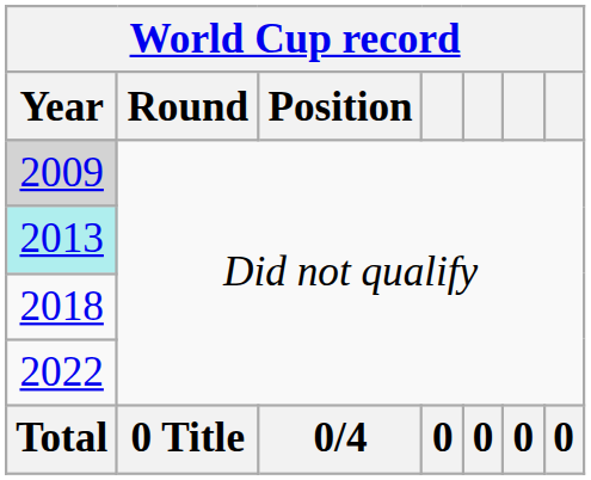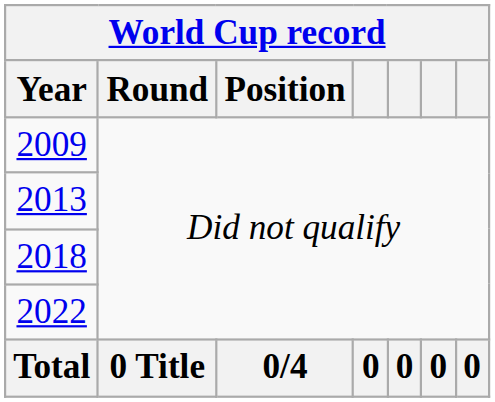2009 | Year: lightgrey background -> no background
2013 | Year: paleturquoise background -> no background
